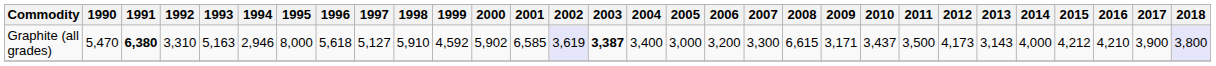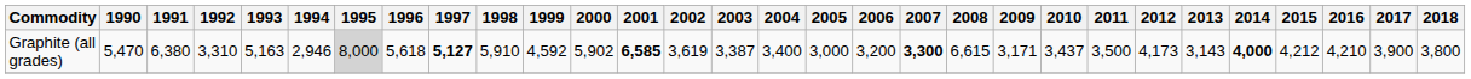row 2 | 1991: bold -> normal
row 2 | 1995: no background -> lightgrey background
row 2 | 1997: normal -> bold
row 2 | 2001: normal -> bold
row 2 | 2002: lavender background -> no background
row 2 | 2003: bold -> normal
row 2 | 2007: normal -> bold
row 2 | 2014: normal -> bold
row 2 | 2018: lavender background -> no background
